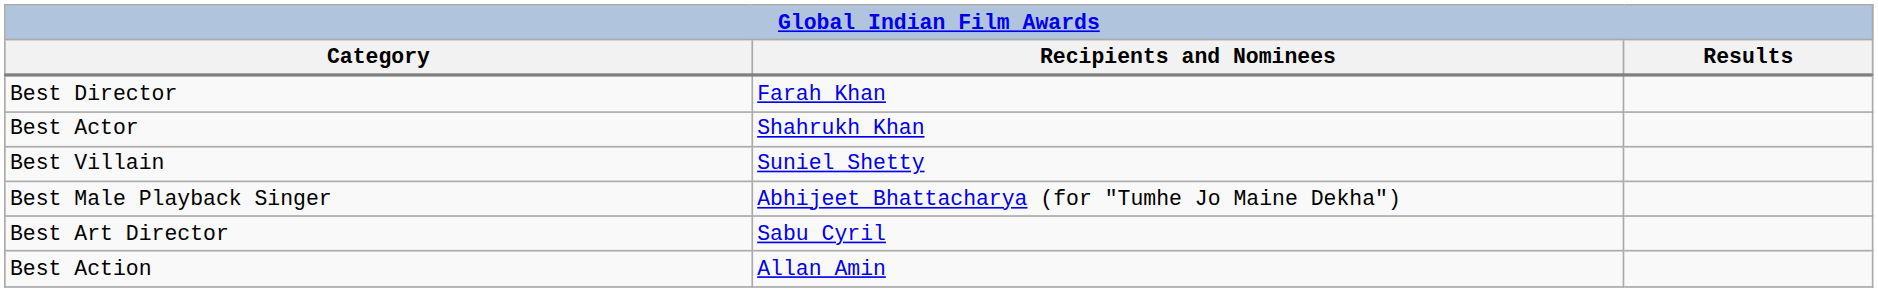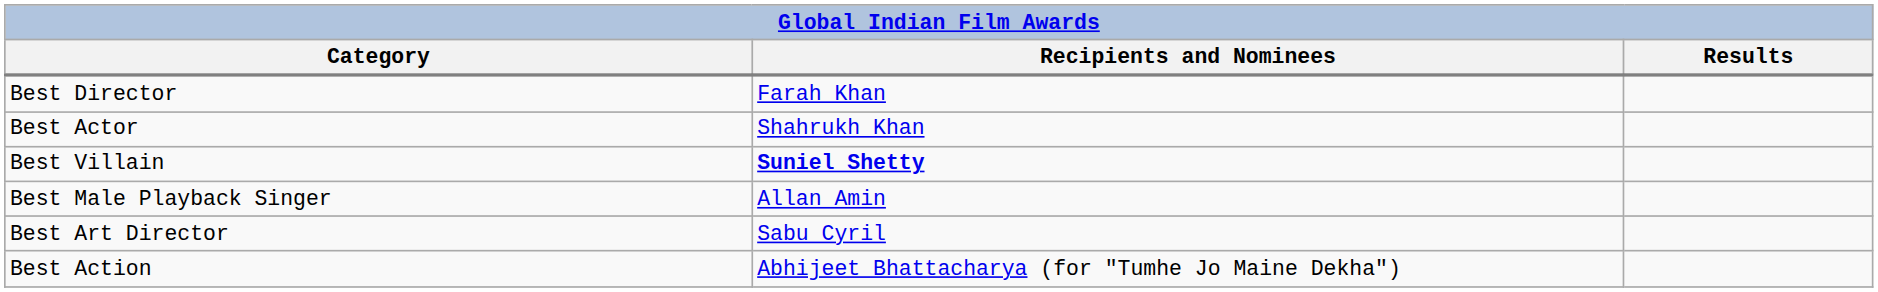Best Villain | Recipients and Nominees: normal -> bold
Best Male Playback Singer | Recipients and Nominees: Abhijeet Bhattacharya (for "Tumhe Jo Maine Dekha") -> Allan Amin
Best Action | Recipients and Nominees: Allan Amin -> Abhijeet Bhattacharya (for "Tumhe Jo Maine Dekha")
